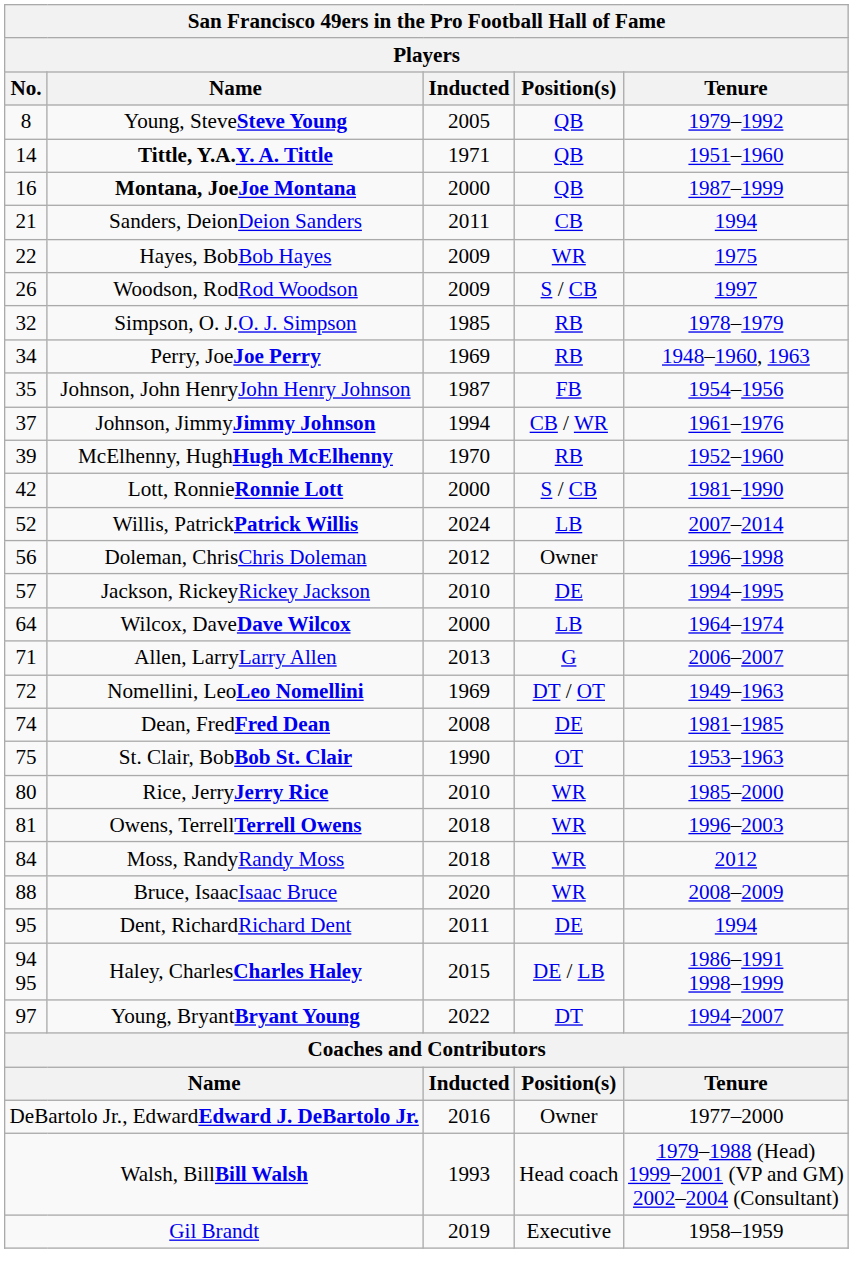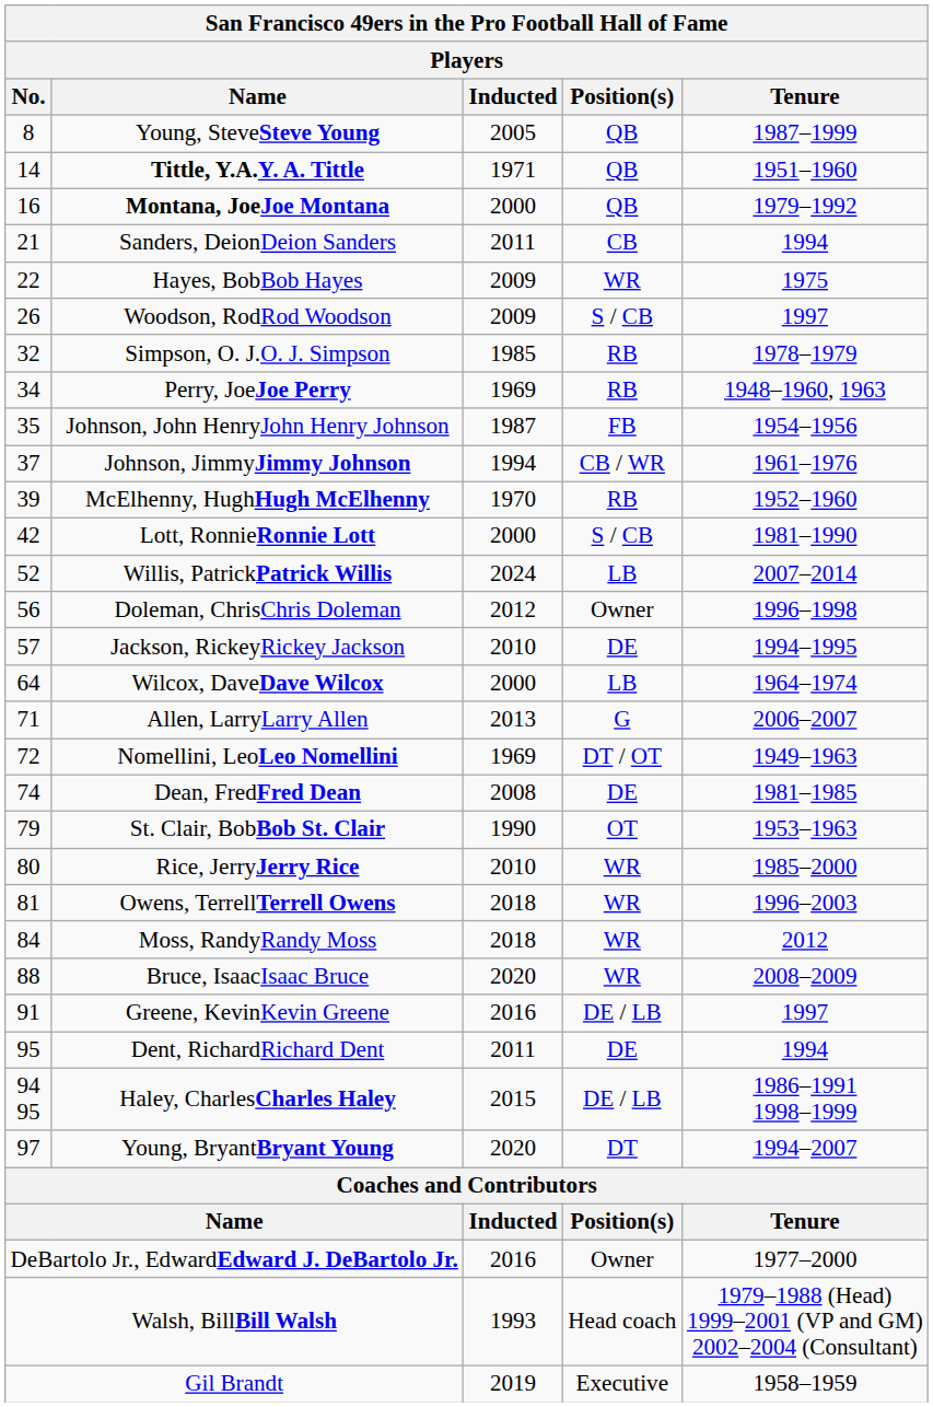Young, SteveSteve Young | Tenure: 1979–1992 -> 1987–1999
Montana, JoeJoe Montana | Tenure: 1987–1999 -> 1979–1992
St. Clair, BobBob St. Clair | No.: 75 -> 79
+ row: 91 | Greene, KevinKevin Greene | 2016 | DE / LB | 1997
Young, BryantBryant Young | Inducted: 2022 -> 2020
